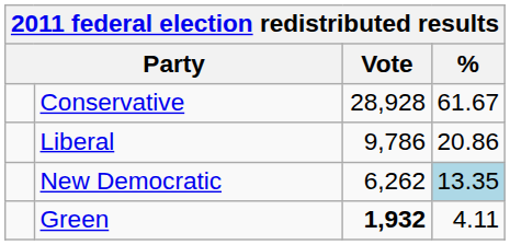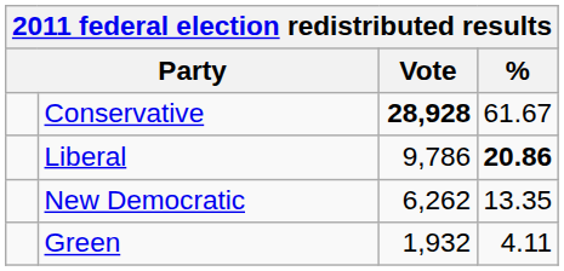Conservative | Vote: normal -> bold
Liberal | %: normal -> bold
New Democratic | %: lightblue background -> no background
Green | Vote: bold -> normal
